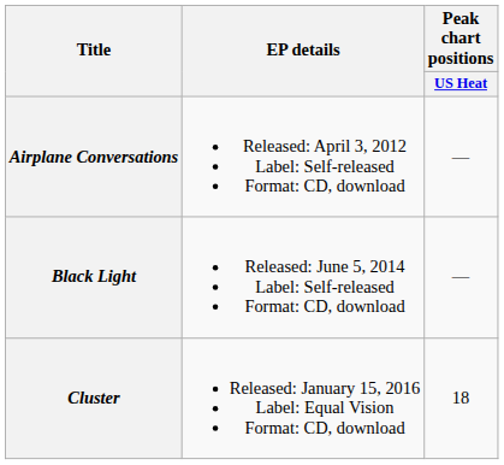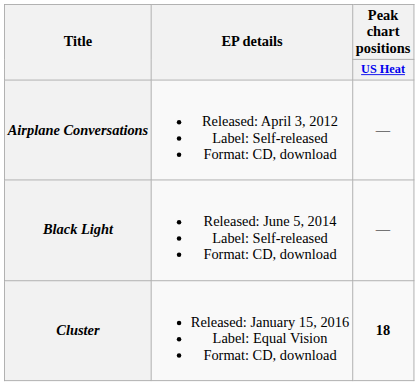Cluster | Peak chart positions / US Heat: normal -> bold
